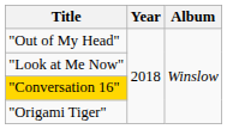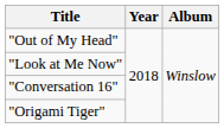"Conversation 16" | Title: gold background -> no background
